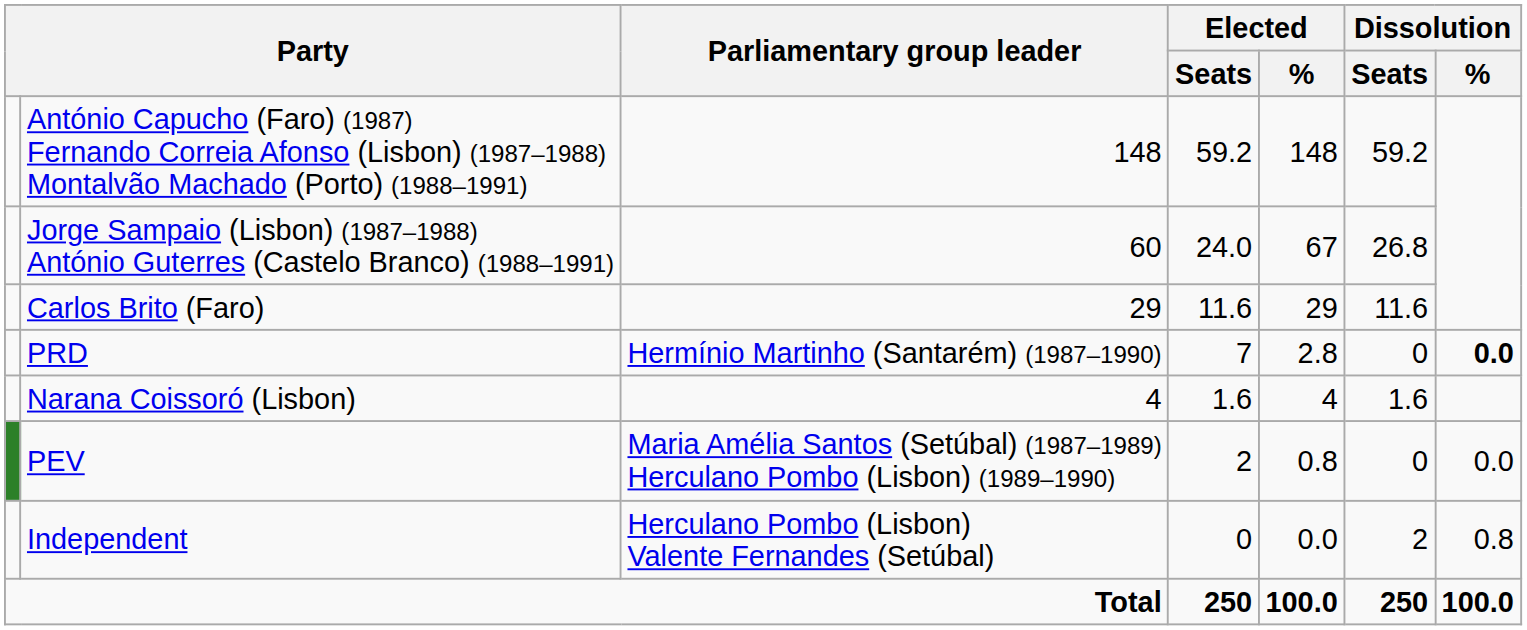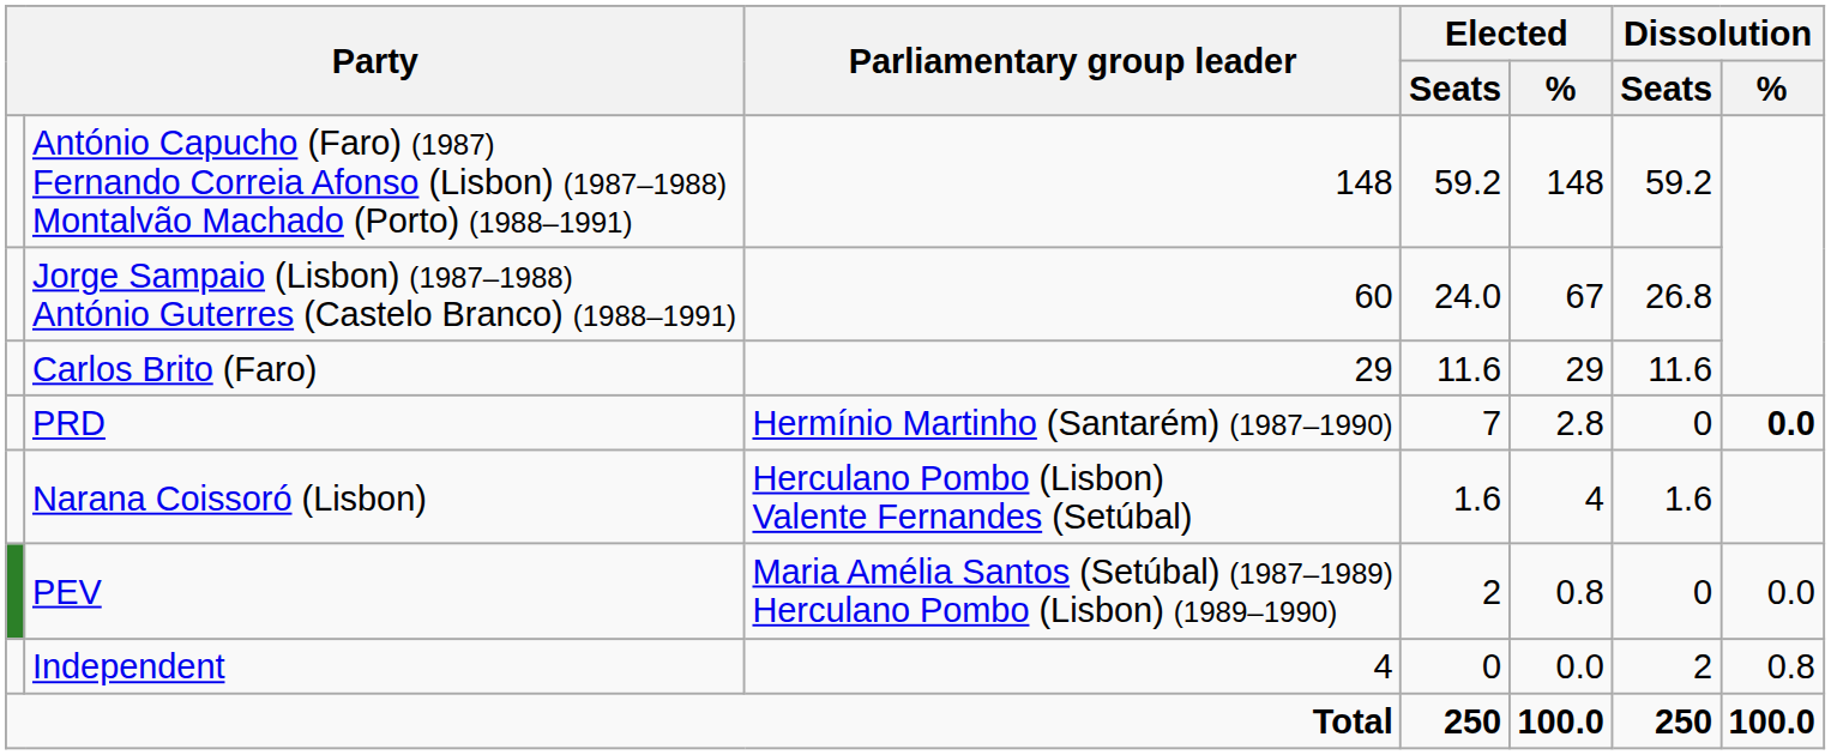Narana Coissoró (Lisbon) | Parliamentary group leader: 4 -> Herculano Pombo (Lisbon) Valente Fernandes (Setúbal)
Independent | Parliamentary group leader: Herculano Pombo (Lisbon) Valente Fernandes (Setúbal) -> 4
